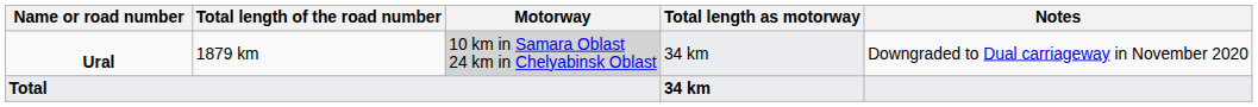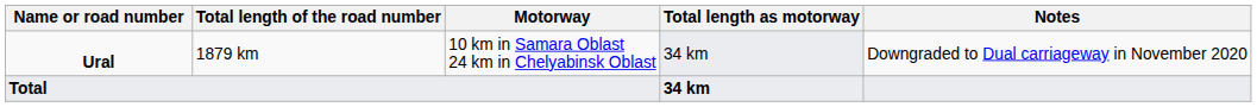Ural | Motorway: lightgrey background -> no background
